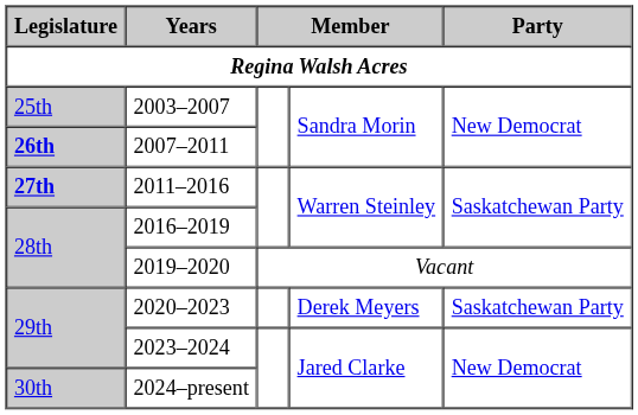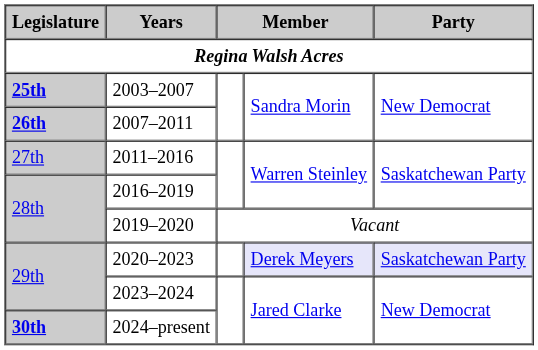2003–2007 | Legislature: normal -> bold
2011–2016 | Legislature: bold -> normal
2020–2023 | column 4: no background -> lavender background
2020–2023 | Party: no background -> lavender background
2024–present | Legislature: normal -> bold
